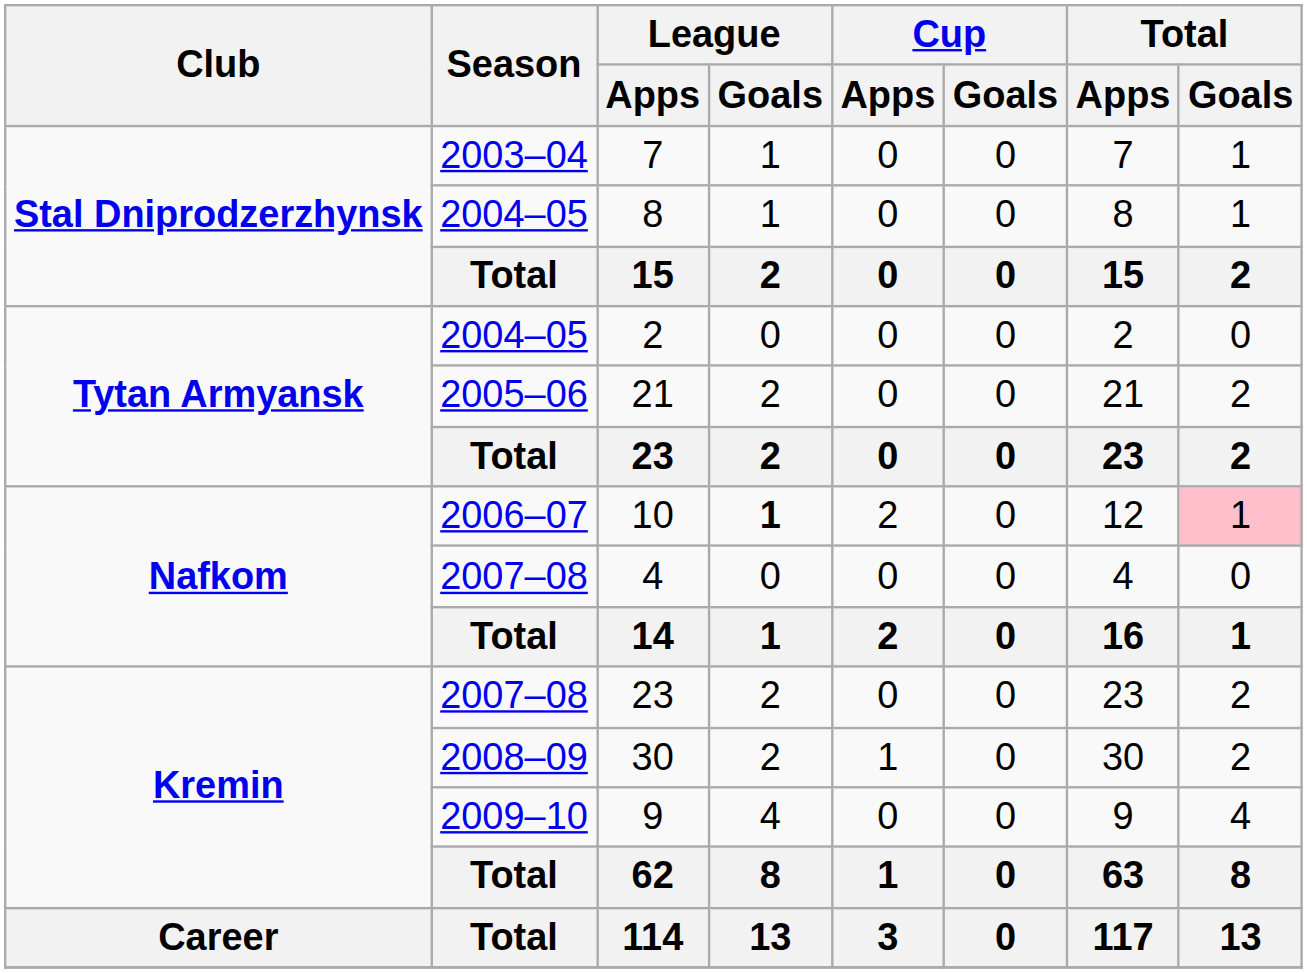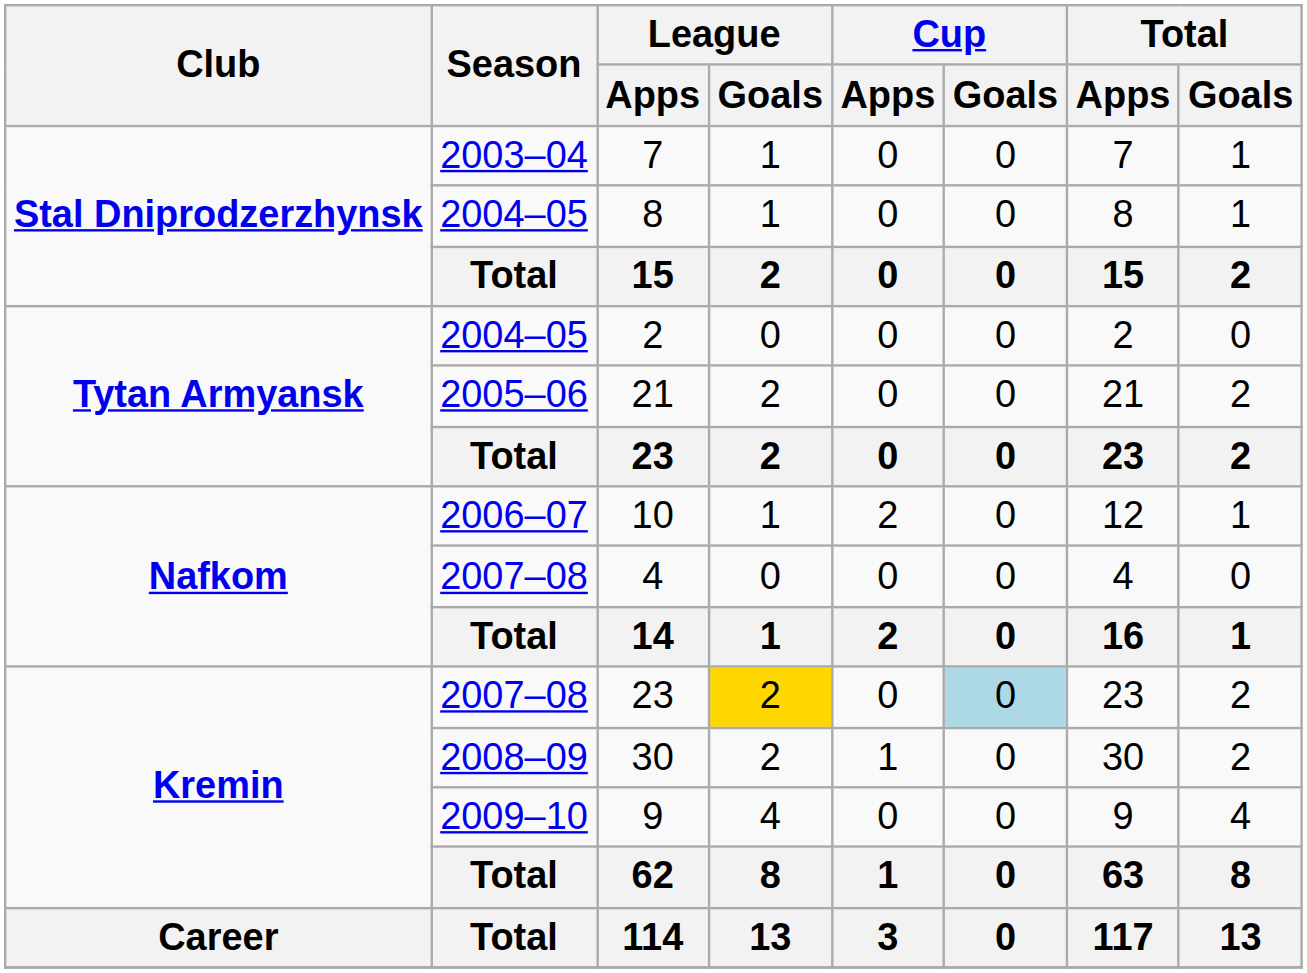10 | League / Goals: bold -> normal
10 | Total / Goals: pink background -> no background
2007–08 / 23 | League / Goals: no background -> gold background
2007–08 / 23 | Cup / Goals: no background -> lightblue background
